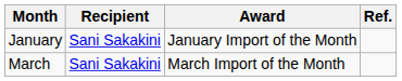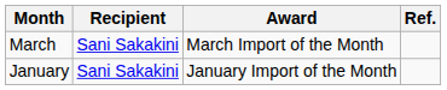rows swapped: January <-> March
